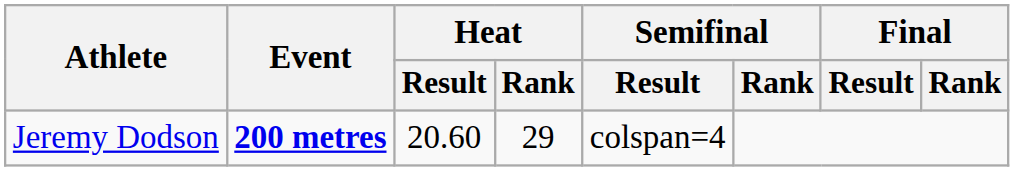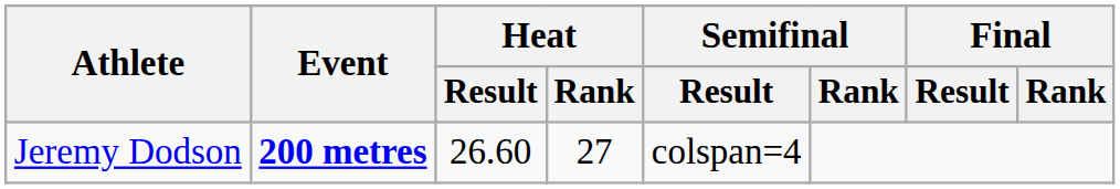Jeremy Dodson | Heat / Result: 20.60 -> 26.60
Jeremy Dodson | Heat / Rank: 29 -> 27
